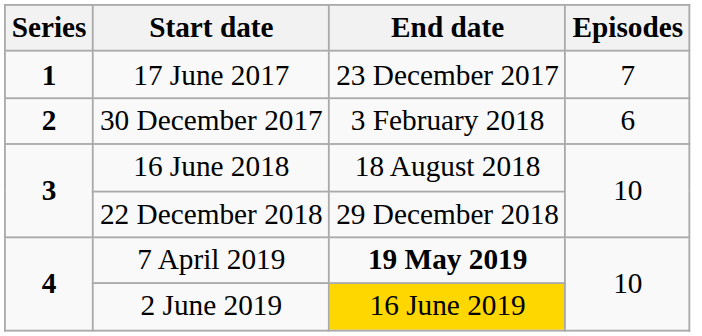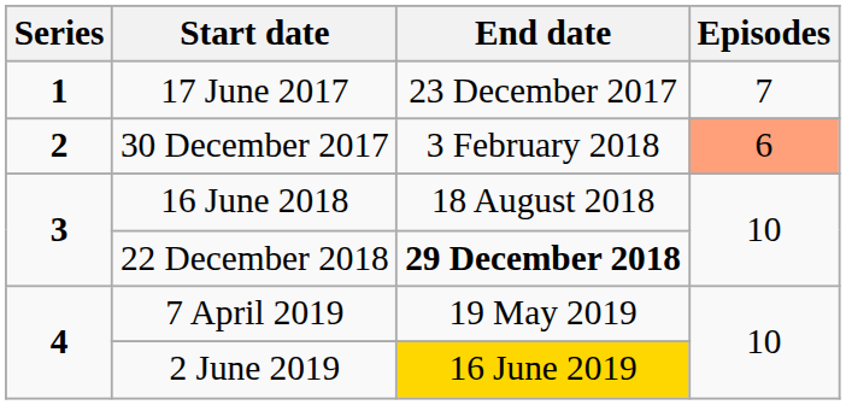30 December 2017 | Episodes: no background -> lightsalmon background
22 December 2018 | End date: normal -> bold
7 April 2019 | End date: bold -> normal
